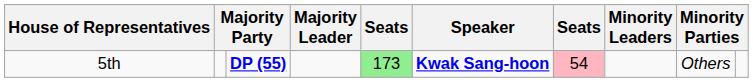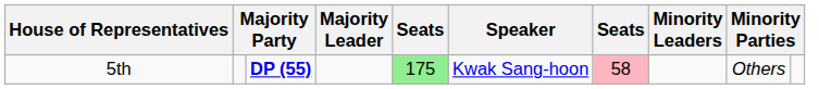5th | column 5: 173 -> 175
5th | Speaker: bold -> normal
5th | column 7: 54 -> 58
